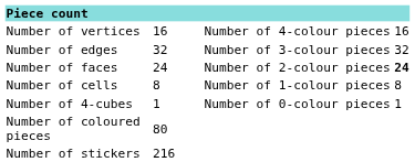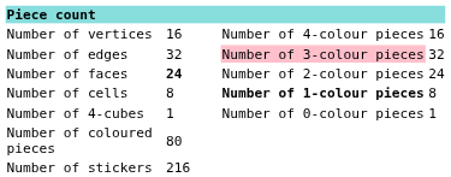Number of edges | column 3: no background -> pink background
Number of faces | column 2: normal -> bold
Number of faces | column 4: bold -> normal
Number of cells | column 3: normal -> bold
